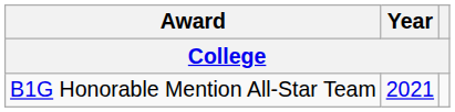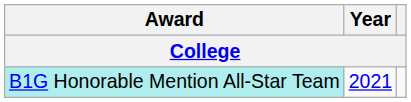row 3 | Award: no background -> paleturquoise background
